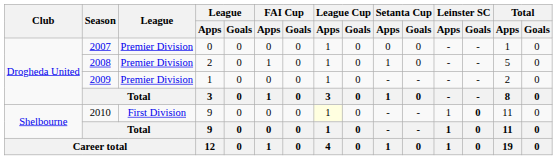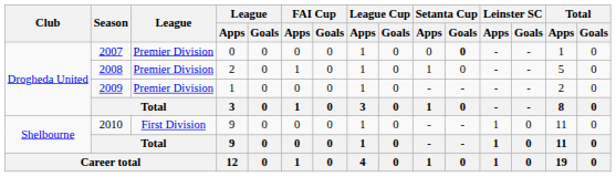2007 | Setanta Cup / Goals: normal -> bold
2010 | League Cup / Apps: lightyellow background -> no background
2010 | Leinster SC / Goals: bold -> normal
